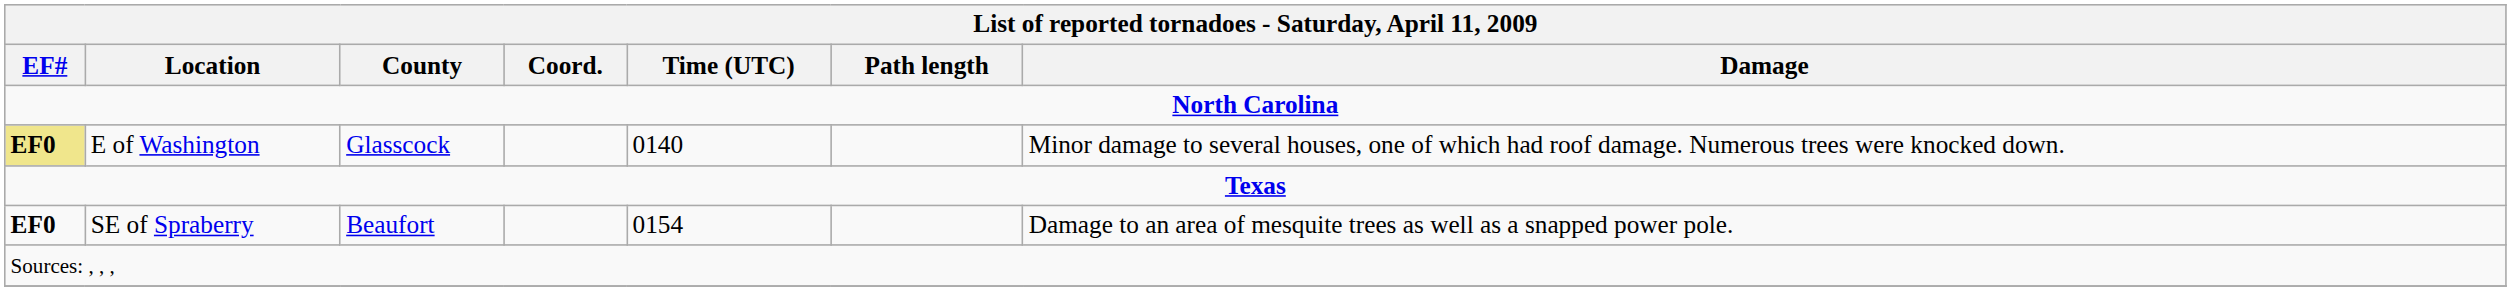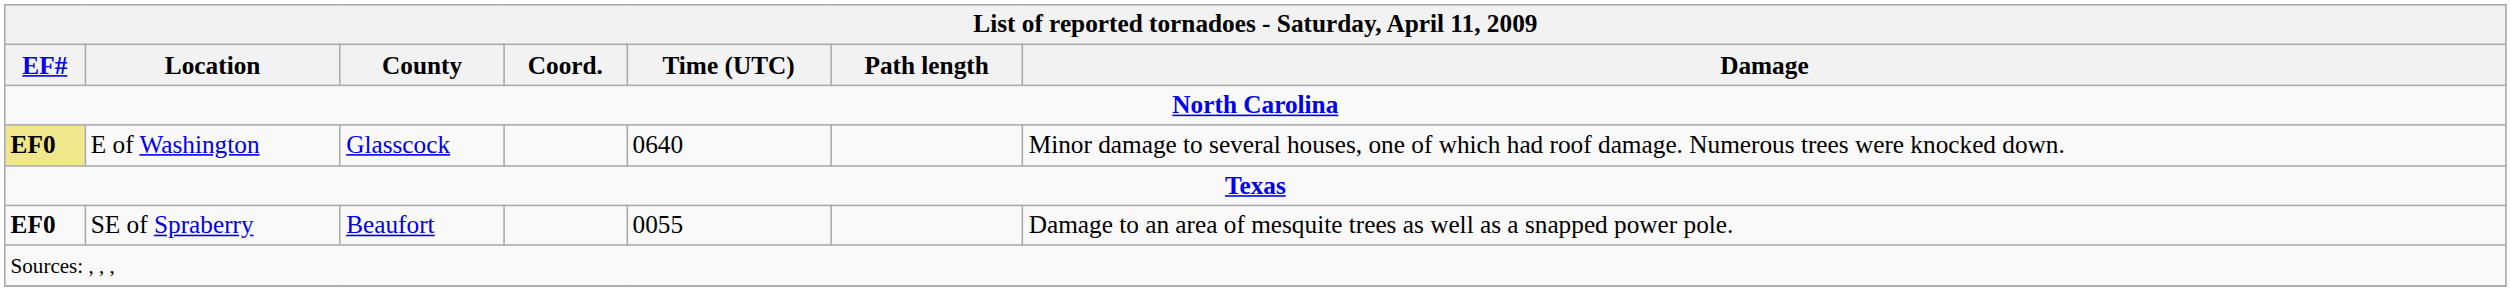E of Washington | Time (UTC): 0140 -> 0640
SE of Spraberry | Time (UTC): 0154 -> 0055
